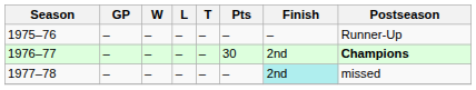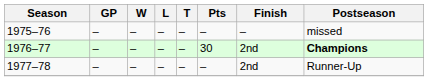1975–76 | Postseason: Runner-Up -> missed
1977–78 | Finish: paleturquoise background -> no background
1977–78 | Postseason: missed -> Runner-Up
